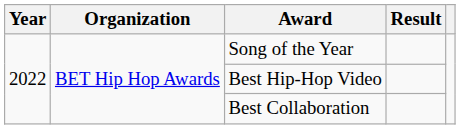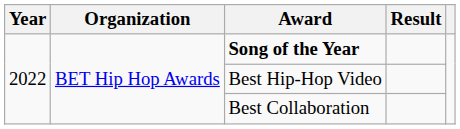Song of the Year | Award: normal -> bold
